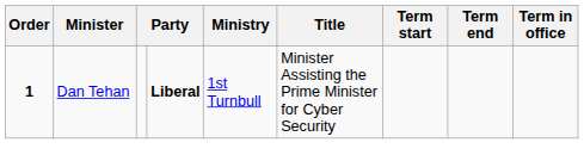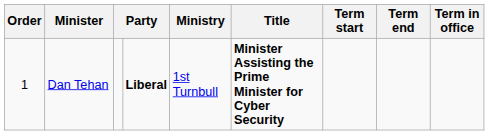Dan Tehan | Order: bold -> normal
Dan Tehan | Title: normal -> bold
